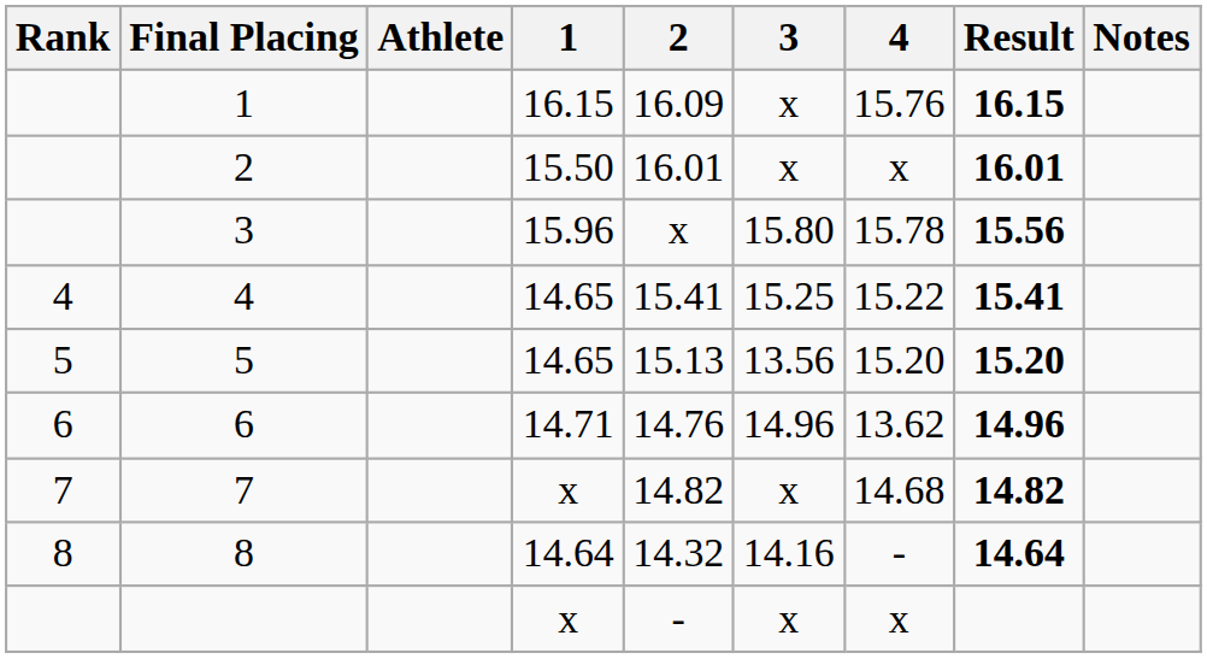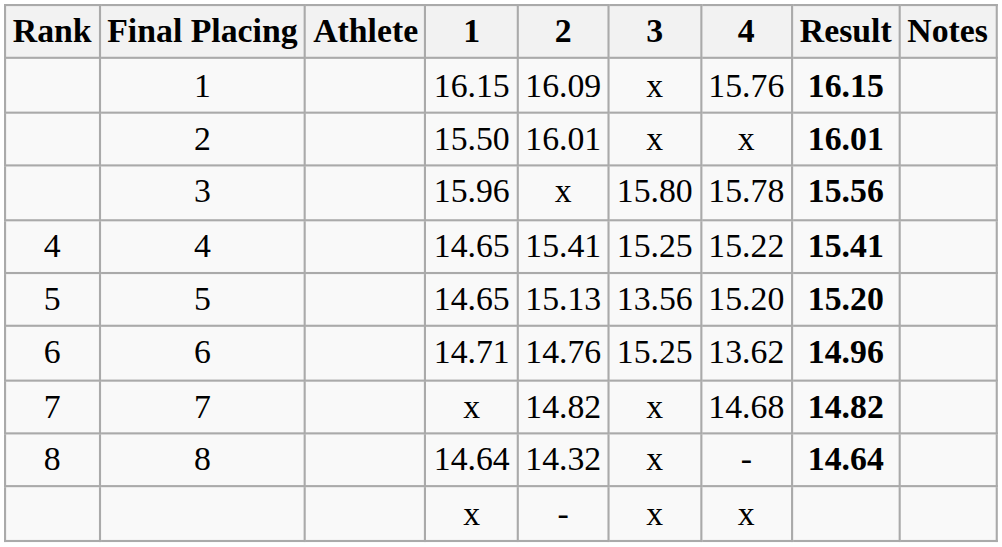row 7 | 3: 14.96 -> 15.25
row 9 | 3: 14.16 -> x
